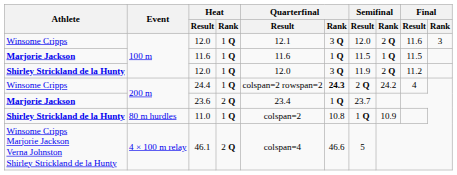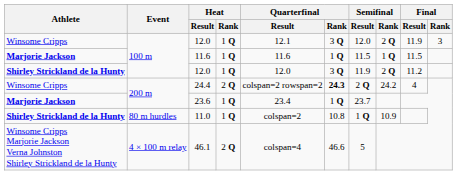Winsome Cripps / 12.0 | Final / Result: 11.6 -> 11.9
24.4 | Heat / Rank: 1 Q -> 2 Q
23.6 | Heat / Rank: 2 Q -> 1 Q
